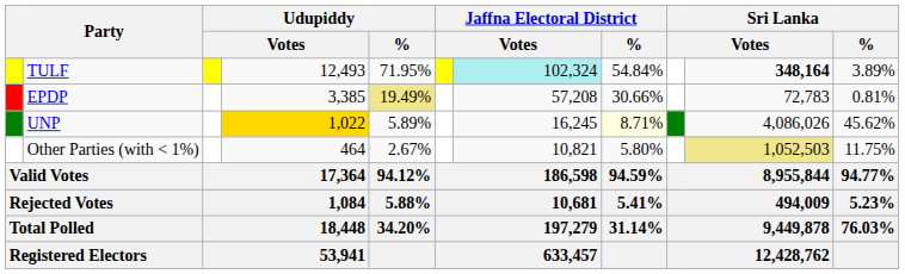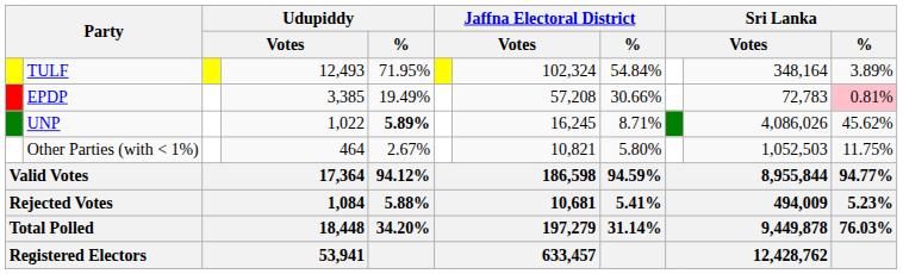TULF | column 7: paleturquoise background -> no background
TULF | column 10: bold -> normal
EPDP | Udupiddy / %: khaki background -> no background
EPDP | Sri Lanka / %: no background -> pink background
UNP | column 4: gold background -> no background
UNP | Udupiddy / %: normal -> bold
UNP | Jaffna Electoral District / %: lightyellow background -> no background
Other Parties (with < 1%) | column 10: khaki background -> no background
